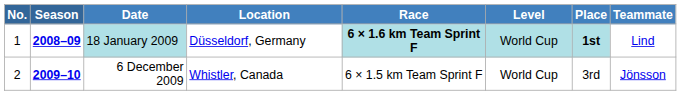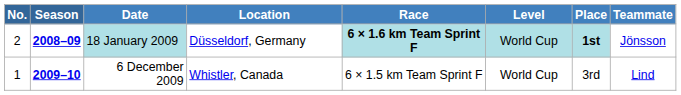18 January 2009 | No.: 1 -> 2
18 January 2009 | Teammate: Lind -> Jönsson
6 December 2009 | No.: 2 -> 1
6 December 2009 | Teammate: Jönsson -> Lind
